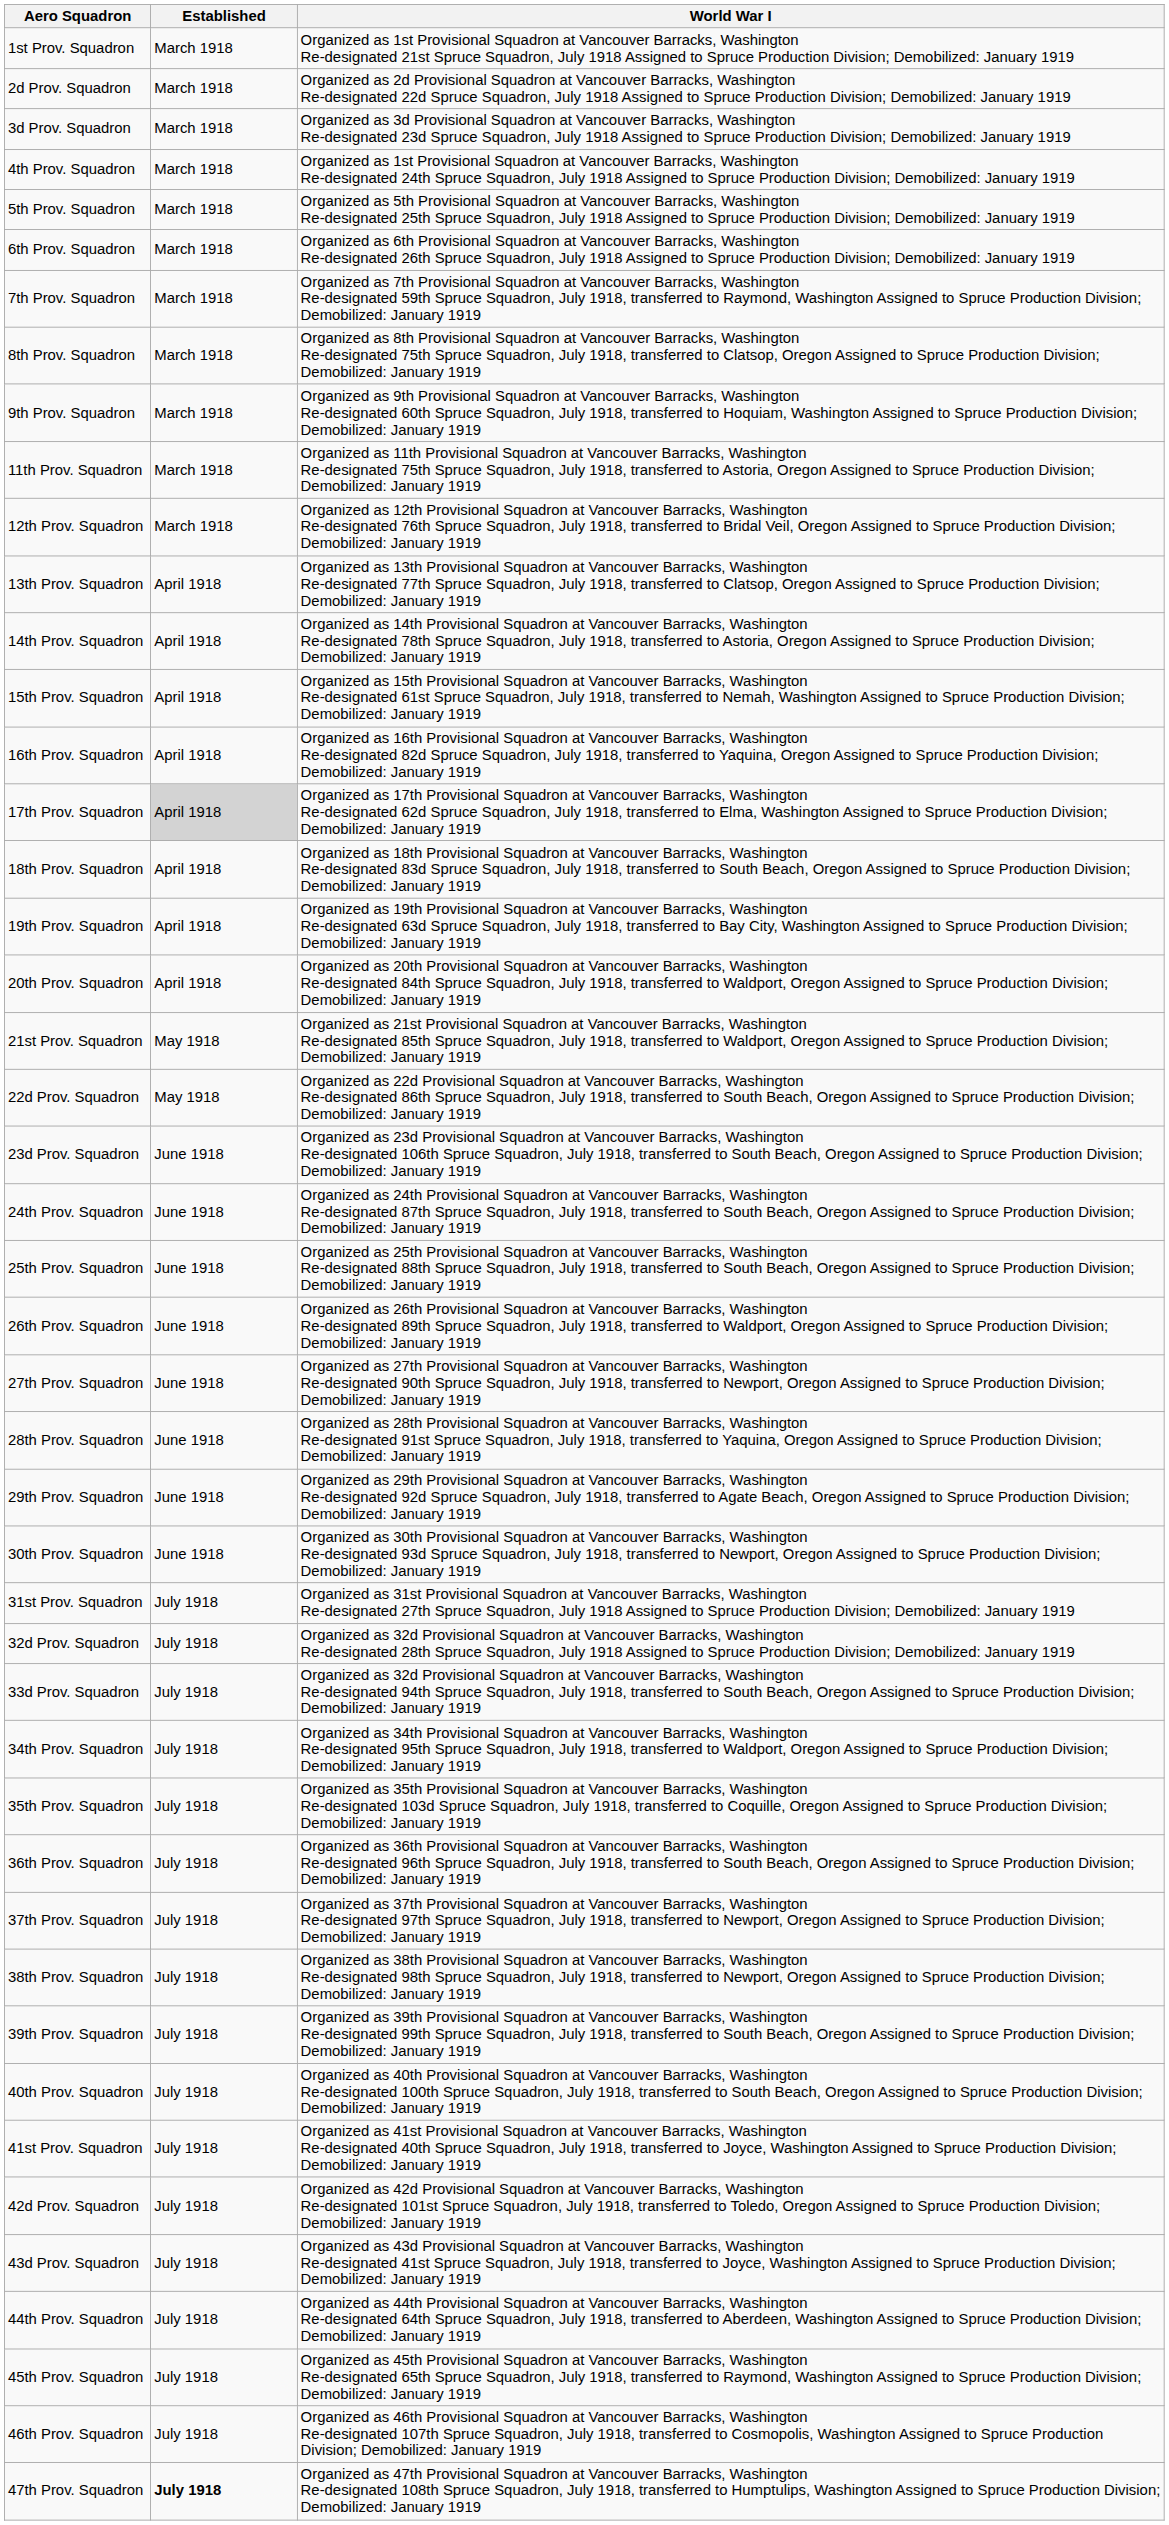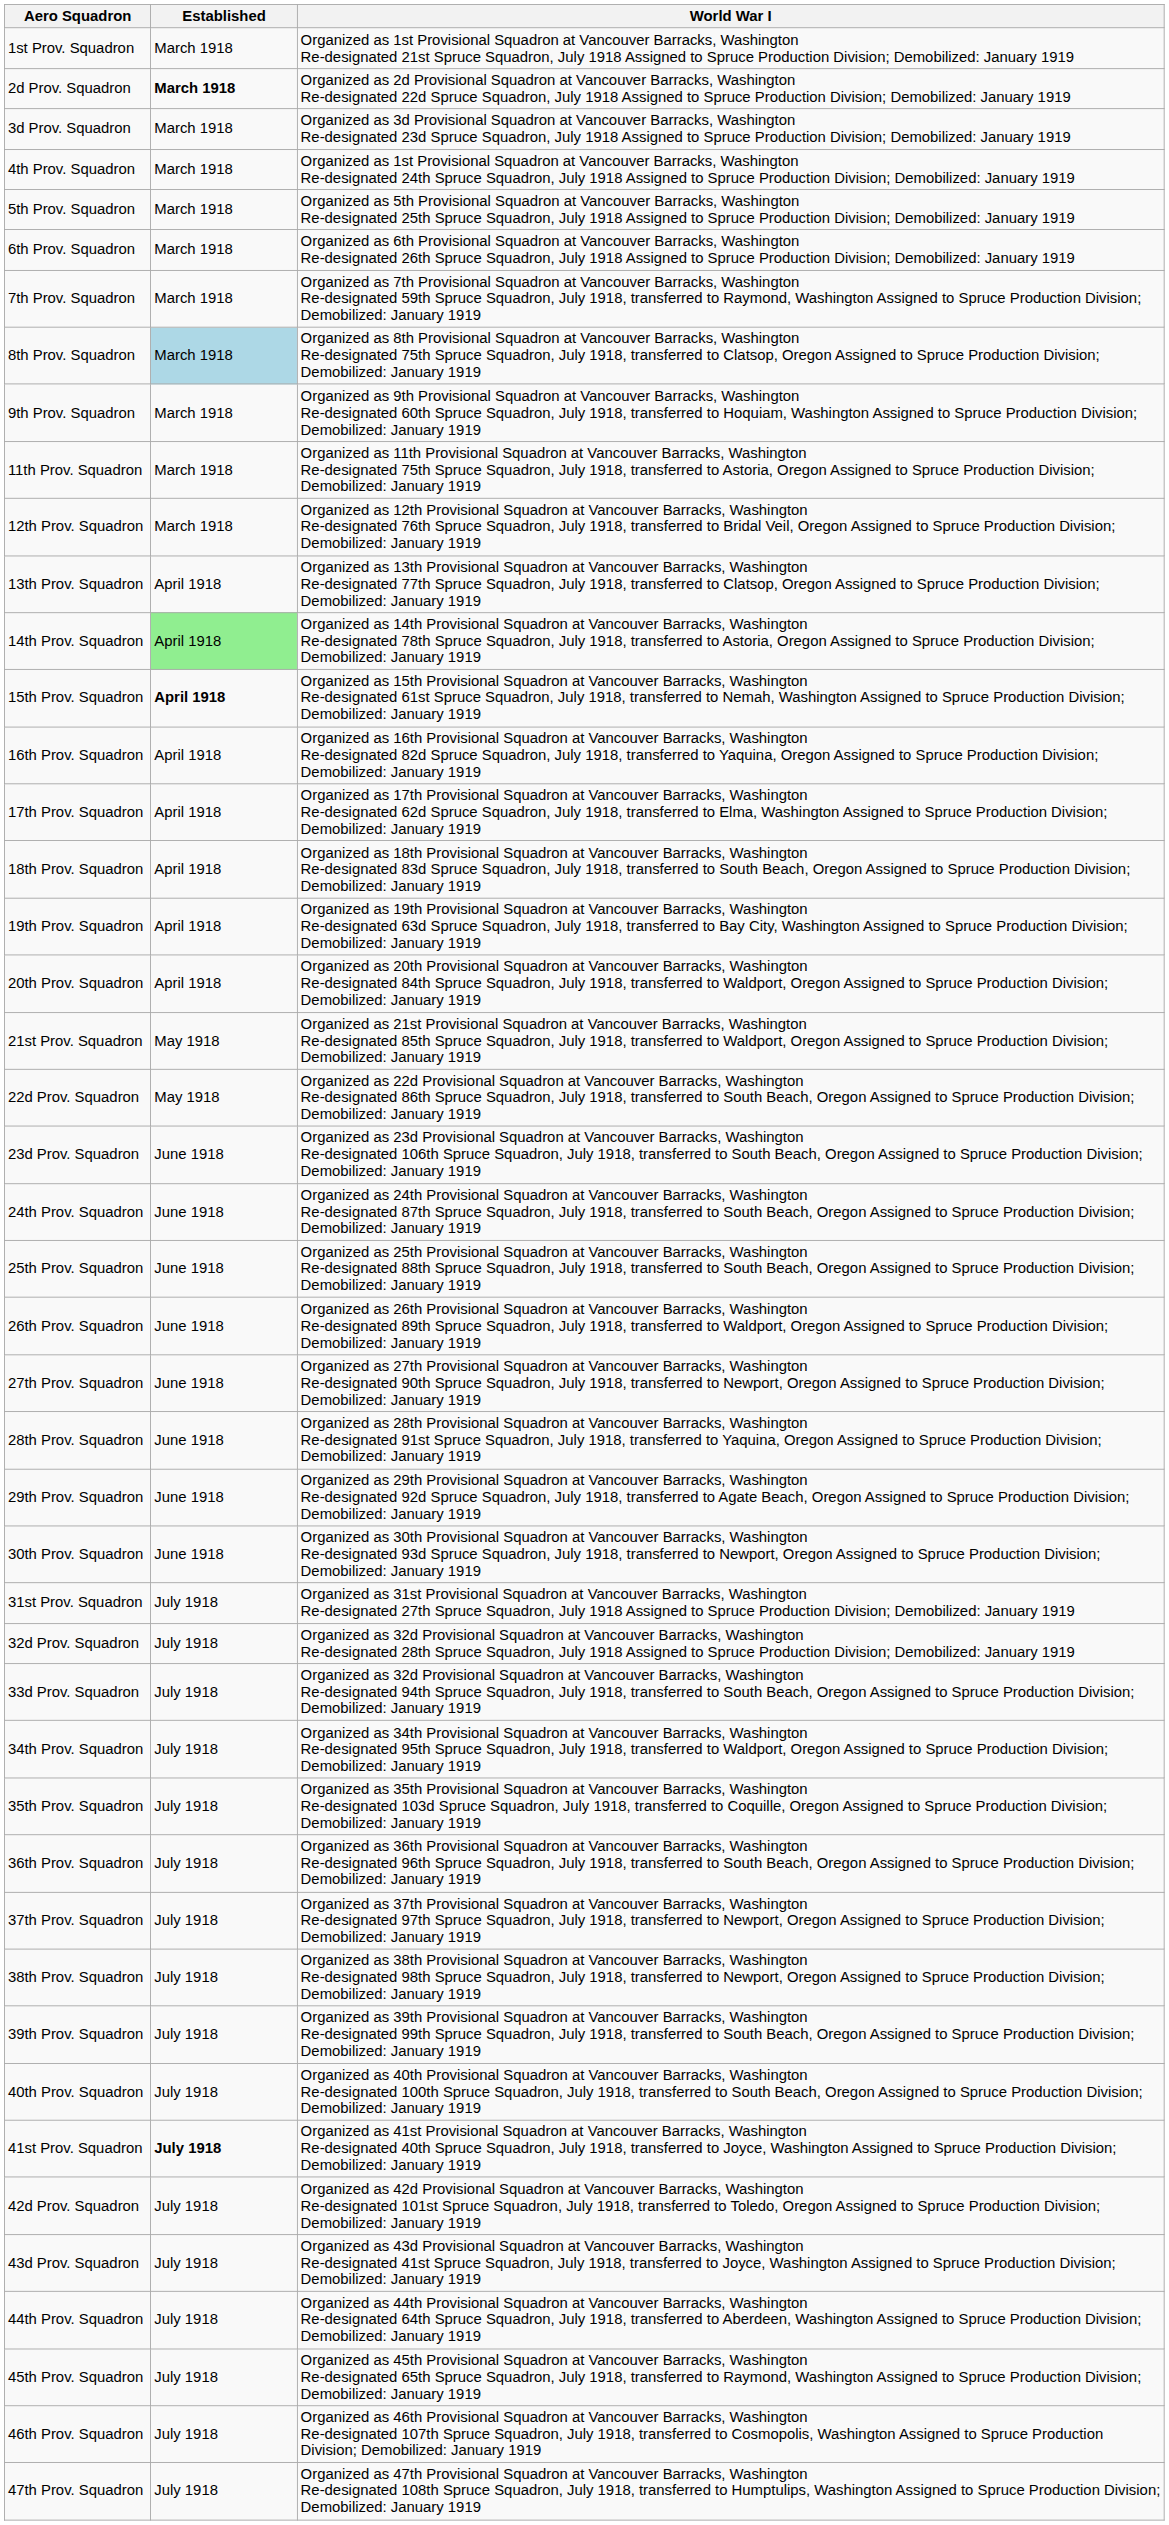2d Prov. Squadron | Established: normal -> bold
8th Prov. Squadron | Established: no background -> lightblue background
14th Prov. Squadron | Established: no background -> lightgreen background
15th Prov. Squadron | Established: normal -> bold
17th Prov. Squadron | Established: lightgrey background -> no background
41st Prov. Squadron | Established: normal -> bold
47th Prov. Squadron | Established: bold -> normal
